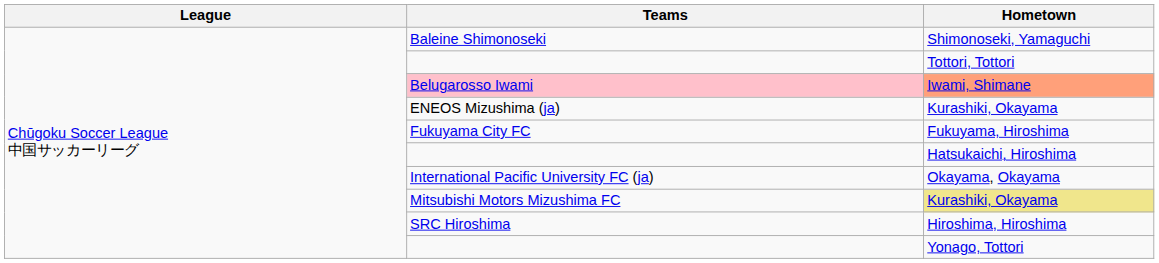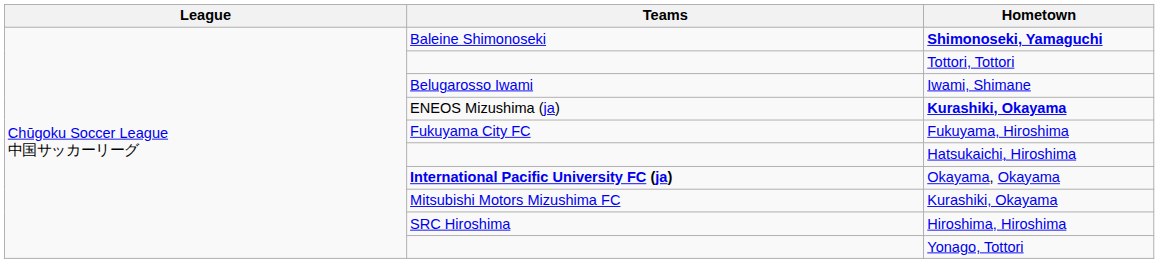Shimonoseki, Yamaguchi | Hometown: normal -> bold
Iwami, Shimane | Teams: pink background -> no background
Iwami, Shimane | Hometown: lightsalmon background -> no background
ENEOS Mizushima (ja) / Kurashiki, Okayama | Hometown: normal -> bold
Okayama, Okayama | Teams: normal -> bold
Mitsubishi Motors Mizushima FC / Kurashiki, Okayama | Hometown: khaki background -> no background
